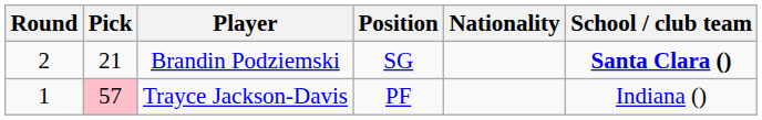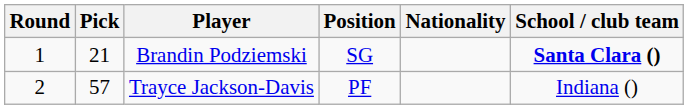Brandin Podziemski | Round: 2 -> 1
Trayce Jackson-Davis | Round: 1 -> 2
Trayce Jackson-Davis | Pick: pink background -> no background
